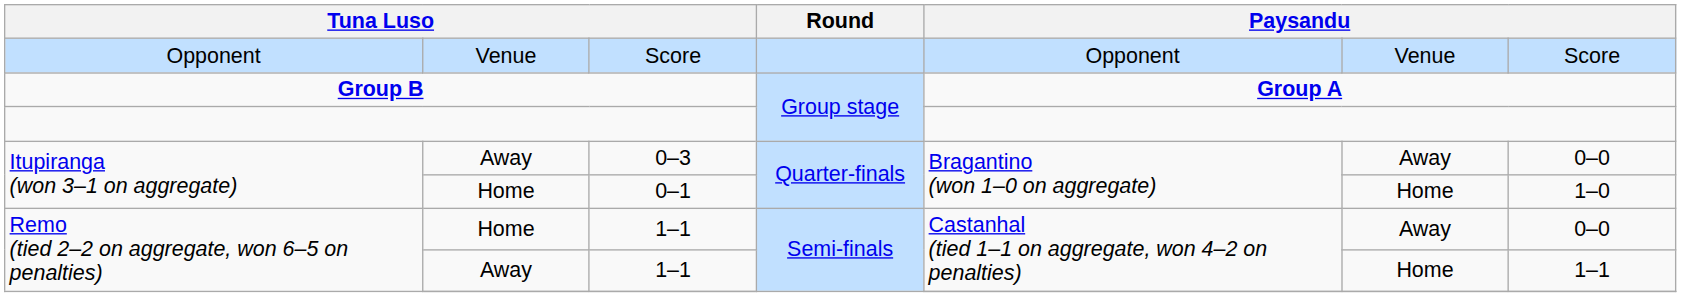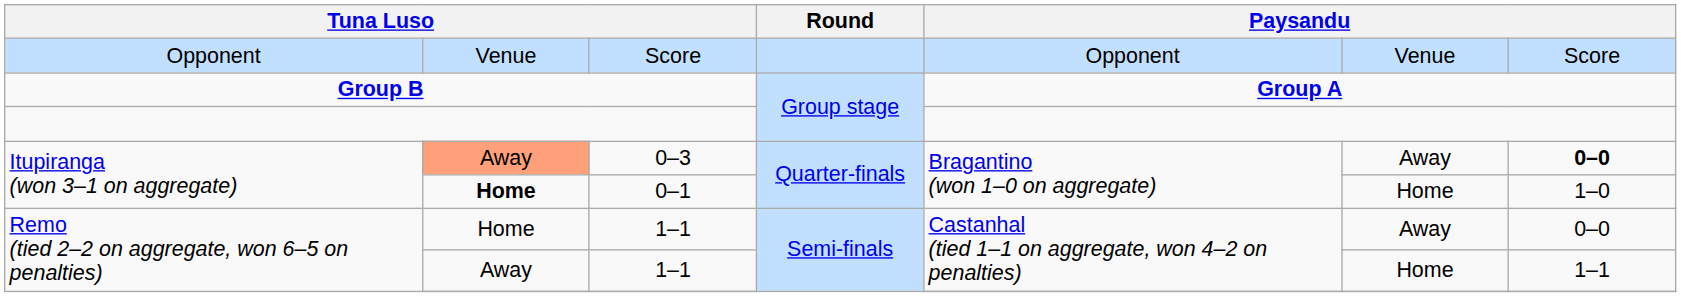0–3 | column 2: no background -> lightsalmon background
0–3 | column 7: normal -> bold
0–1 | column 2: normal -> bold
